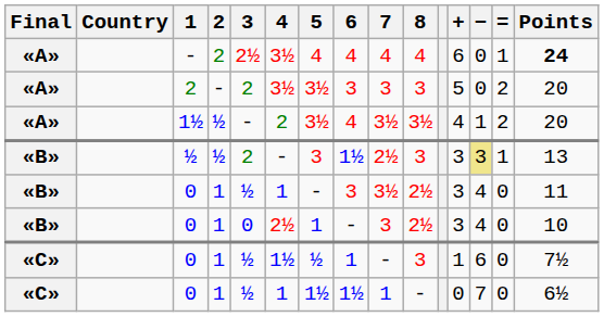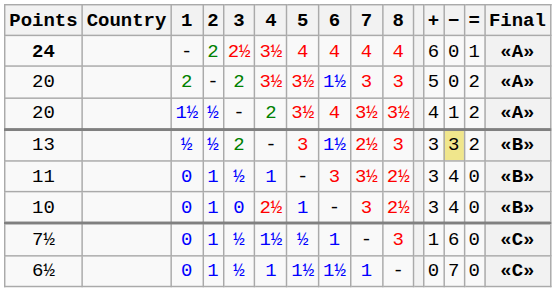columns swapped: Final <-> Points
row 3 | 6: 3 -> 1½
row 5 | =: 1 -> 2
